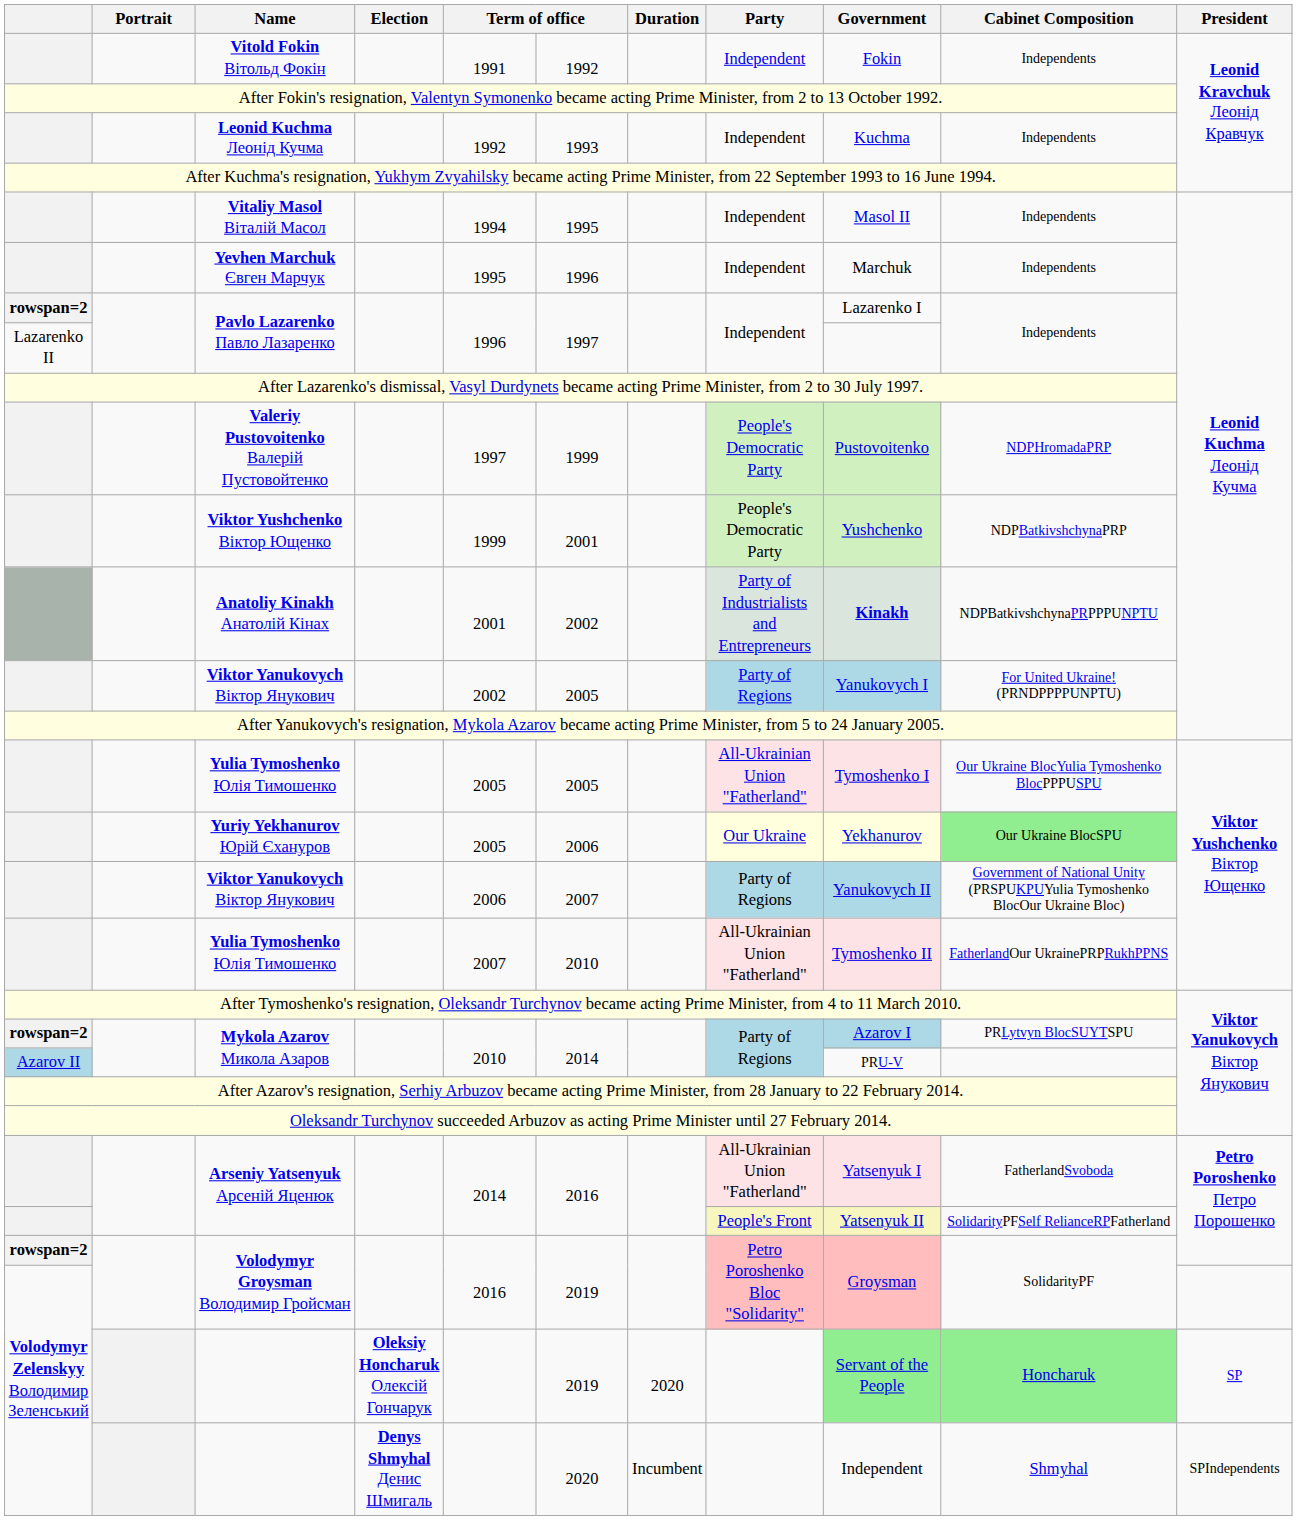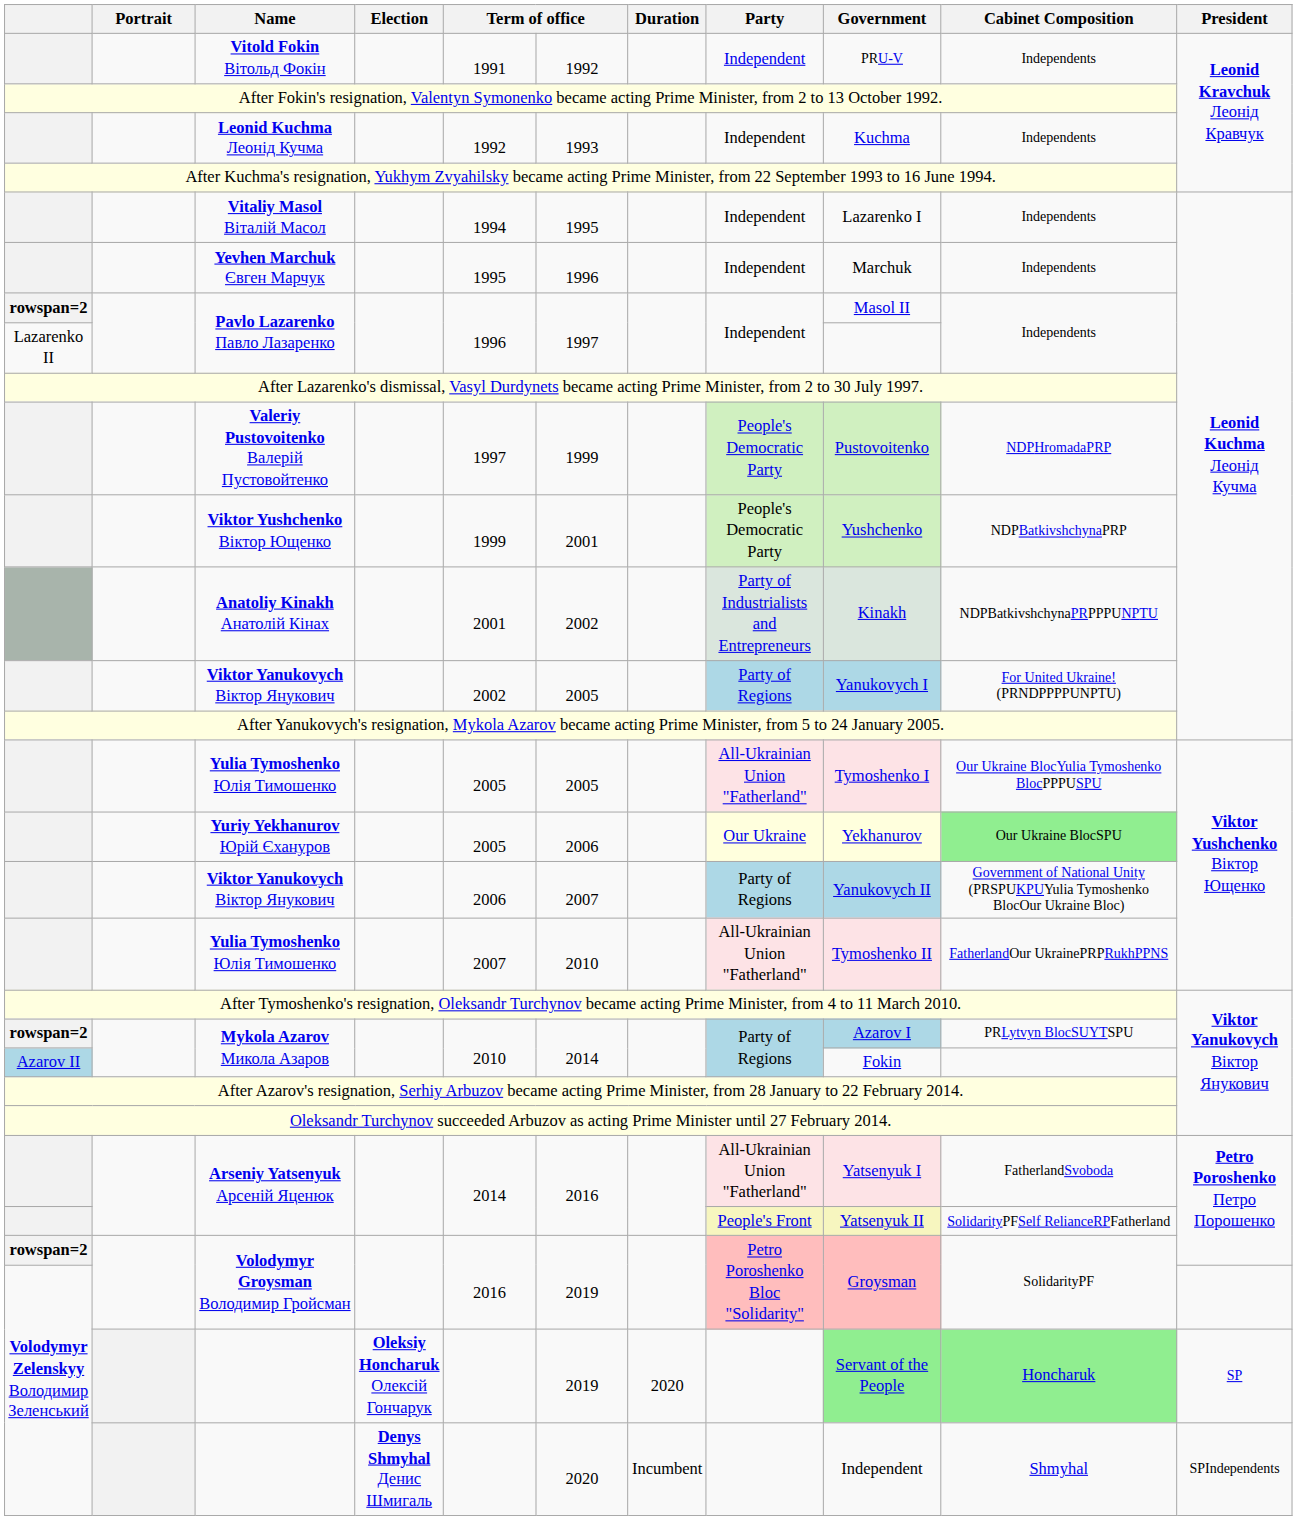Vitold Fokin Вітольд Фокін | Government: Fokin -> PRU-V
Vitaliy Masol Віталій Масол | Government: Masol II -> Lazarenko I
rowspan=2 / Pavlo Lazarenko Павло Лазаренко | Government: Lazarenko I -> Masol II
Anatoliy Kinakh Анатолій Кінах | Government: bold -> normal
Azarov II / Mykola Azarov Микола Азаров | Government: PRU-V -> Fokin
